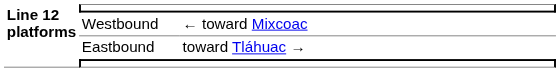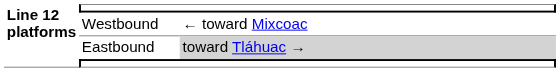Eastbound | column 3: no background -> lightgrey background
